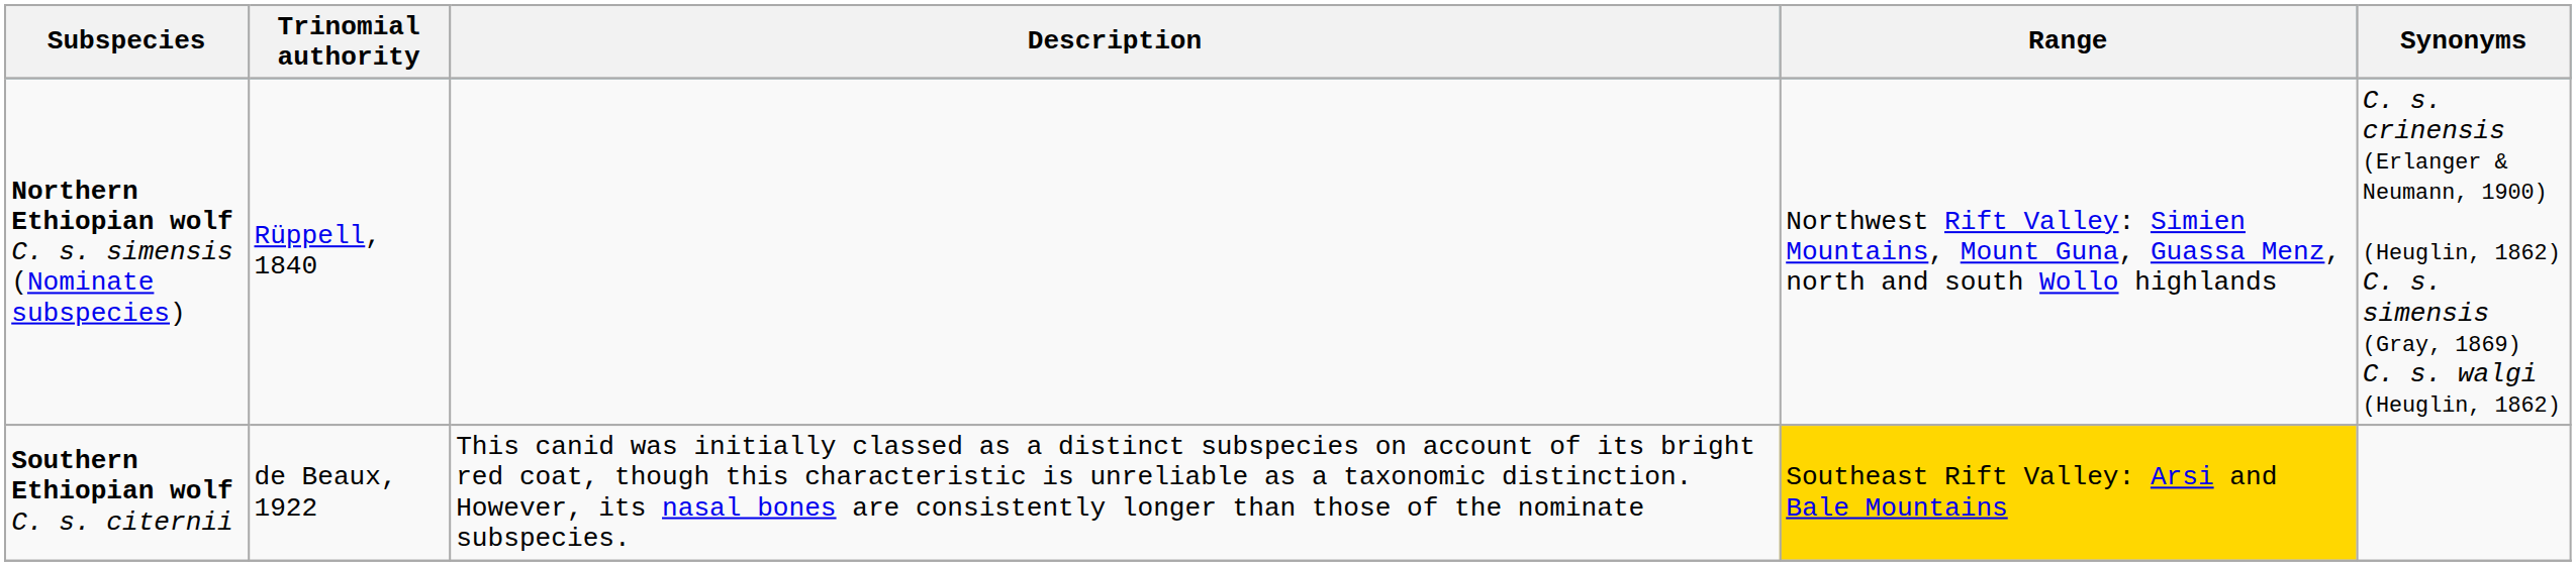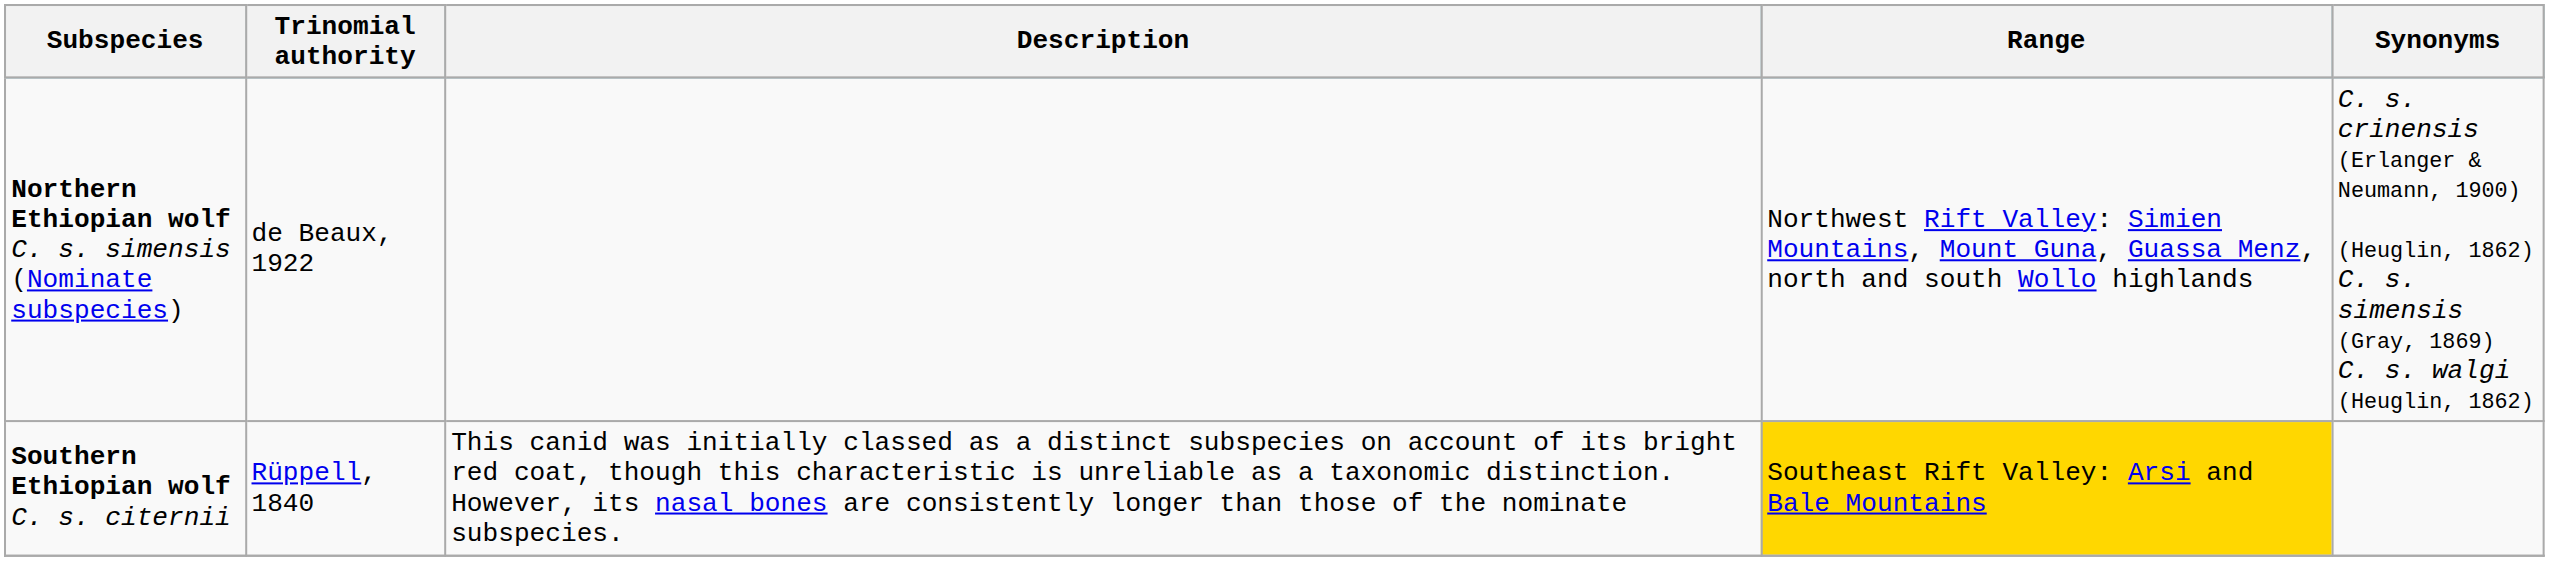Northern Ethiopian wolf C. s. simensis (Nominate subspecies) | Trinomial authority: Rüppell, 1840 -> de Beaux, 1922
Southern Ethiopian wolf C. s. citernii | Trinomial authority: de Beaux, 1922 -> Rüppell, 1840
